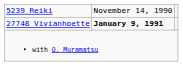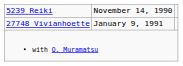27748 Vivianhoette | column 2: bold -> normal
